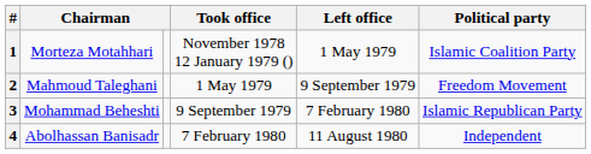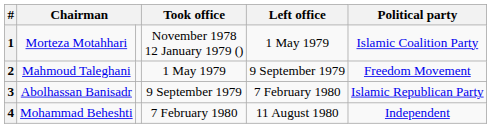3 | column 2: Mohammad Beheshti -> Abolhassan Banisadr
4 | column 2: Abolhassan Banisadr -> Mohammad Beheshti
